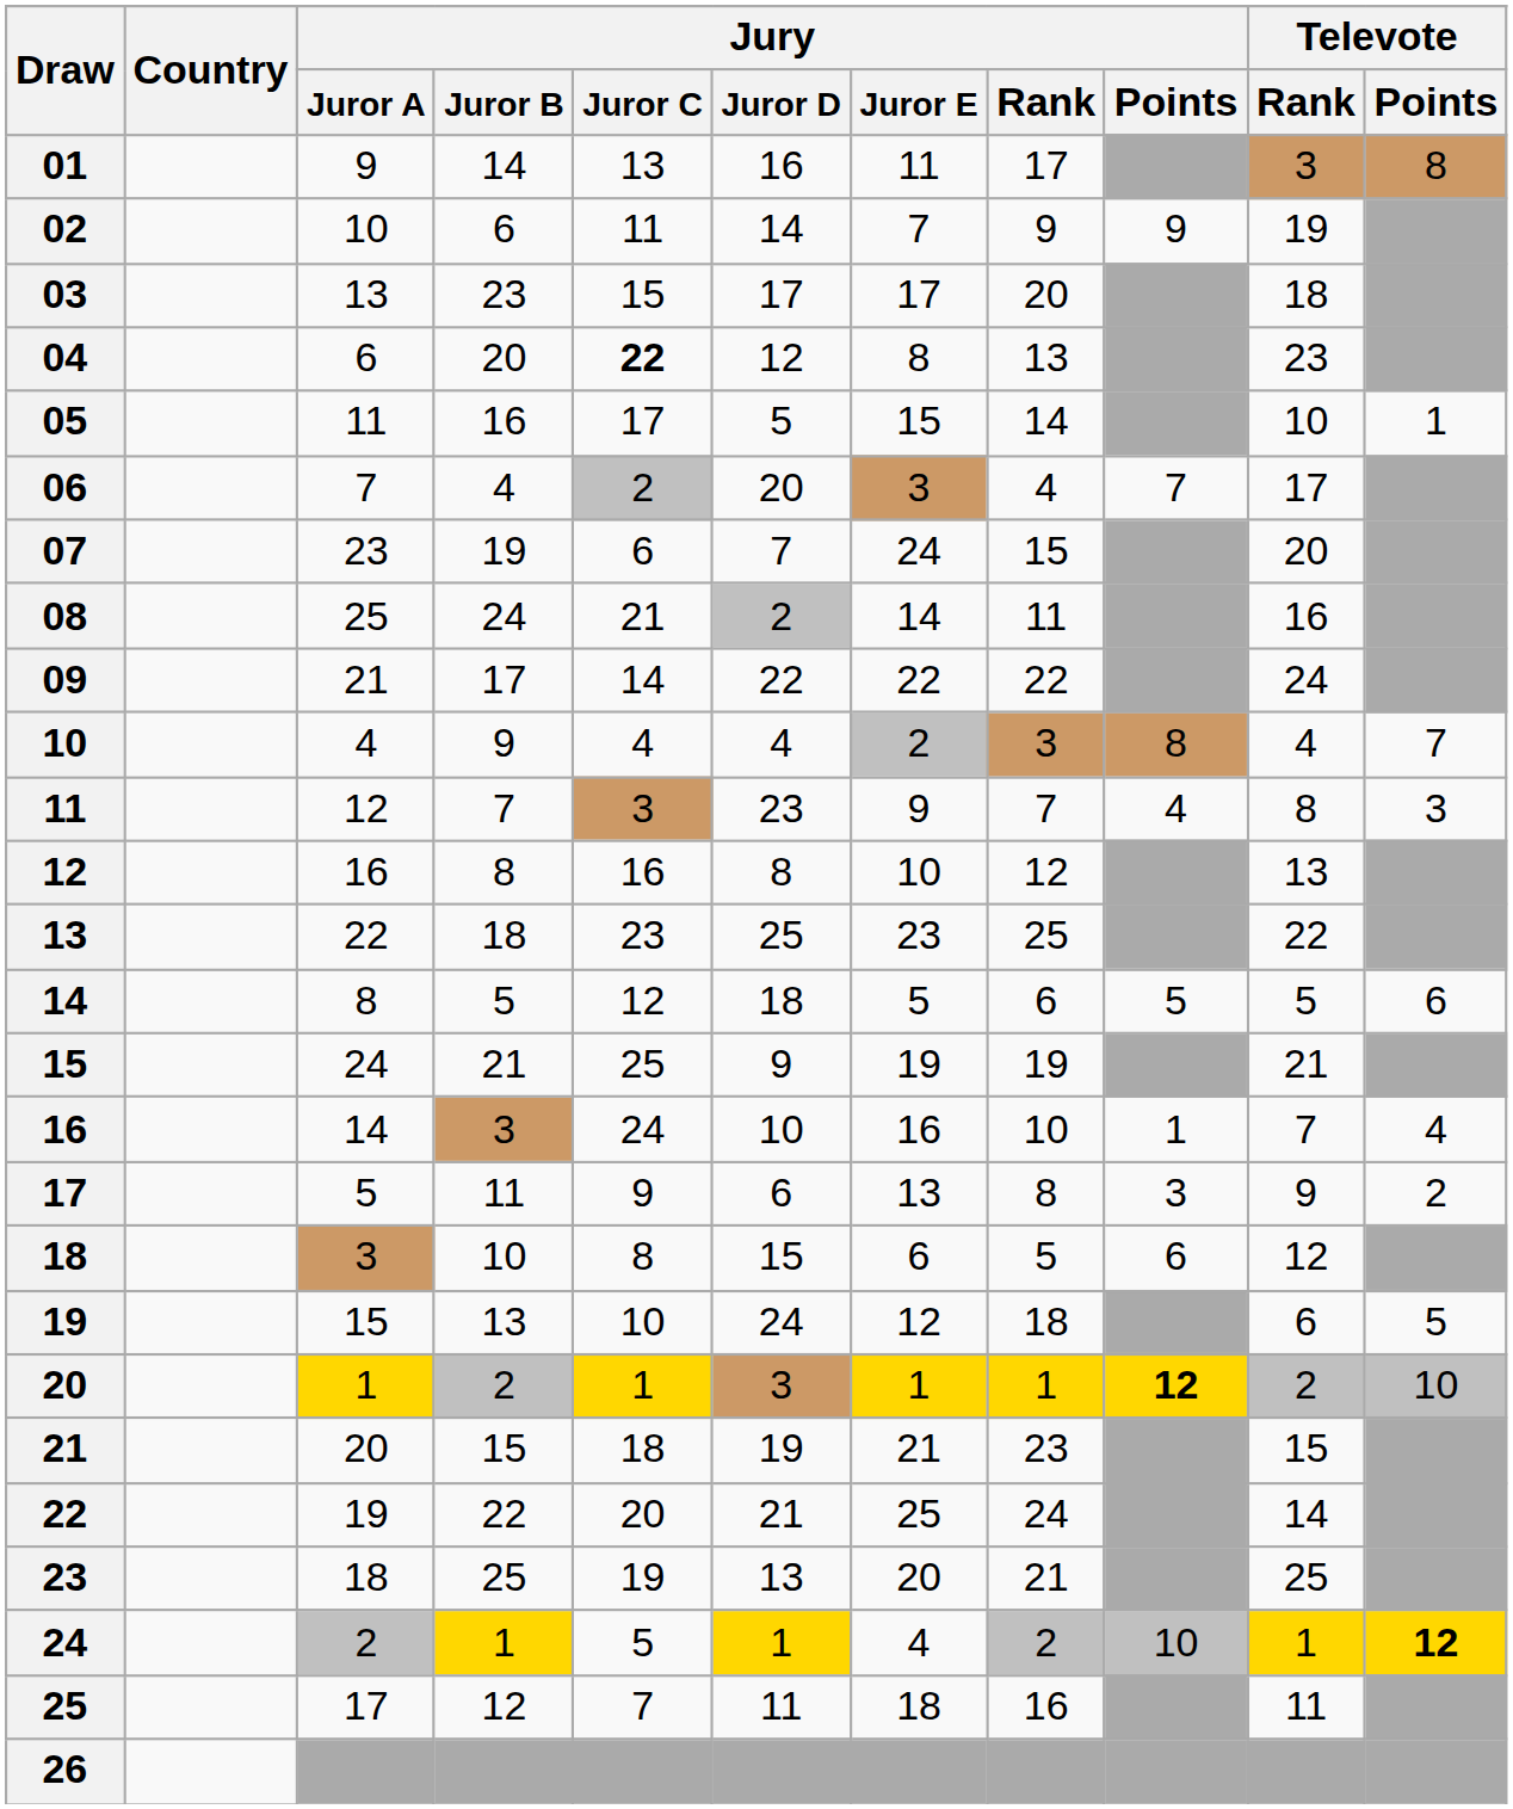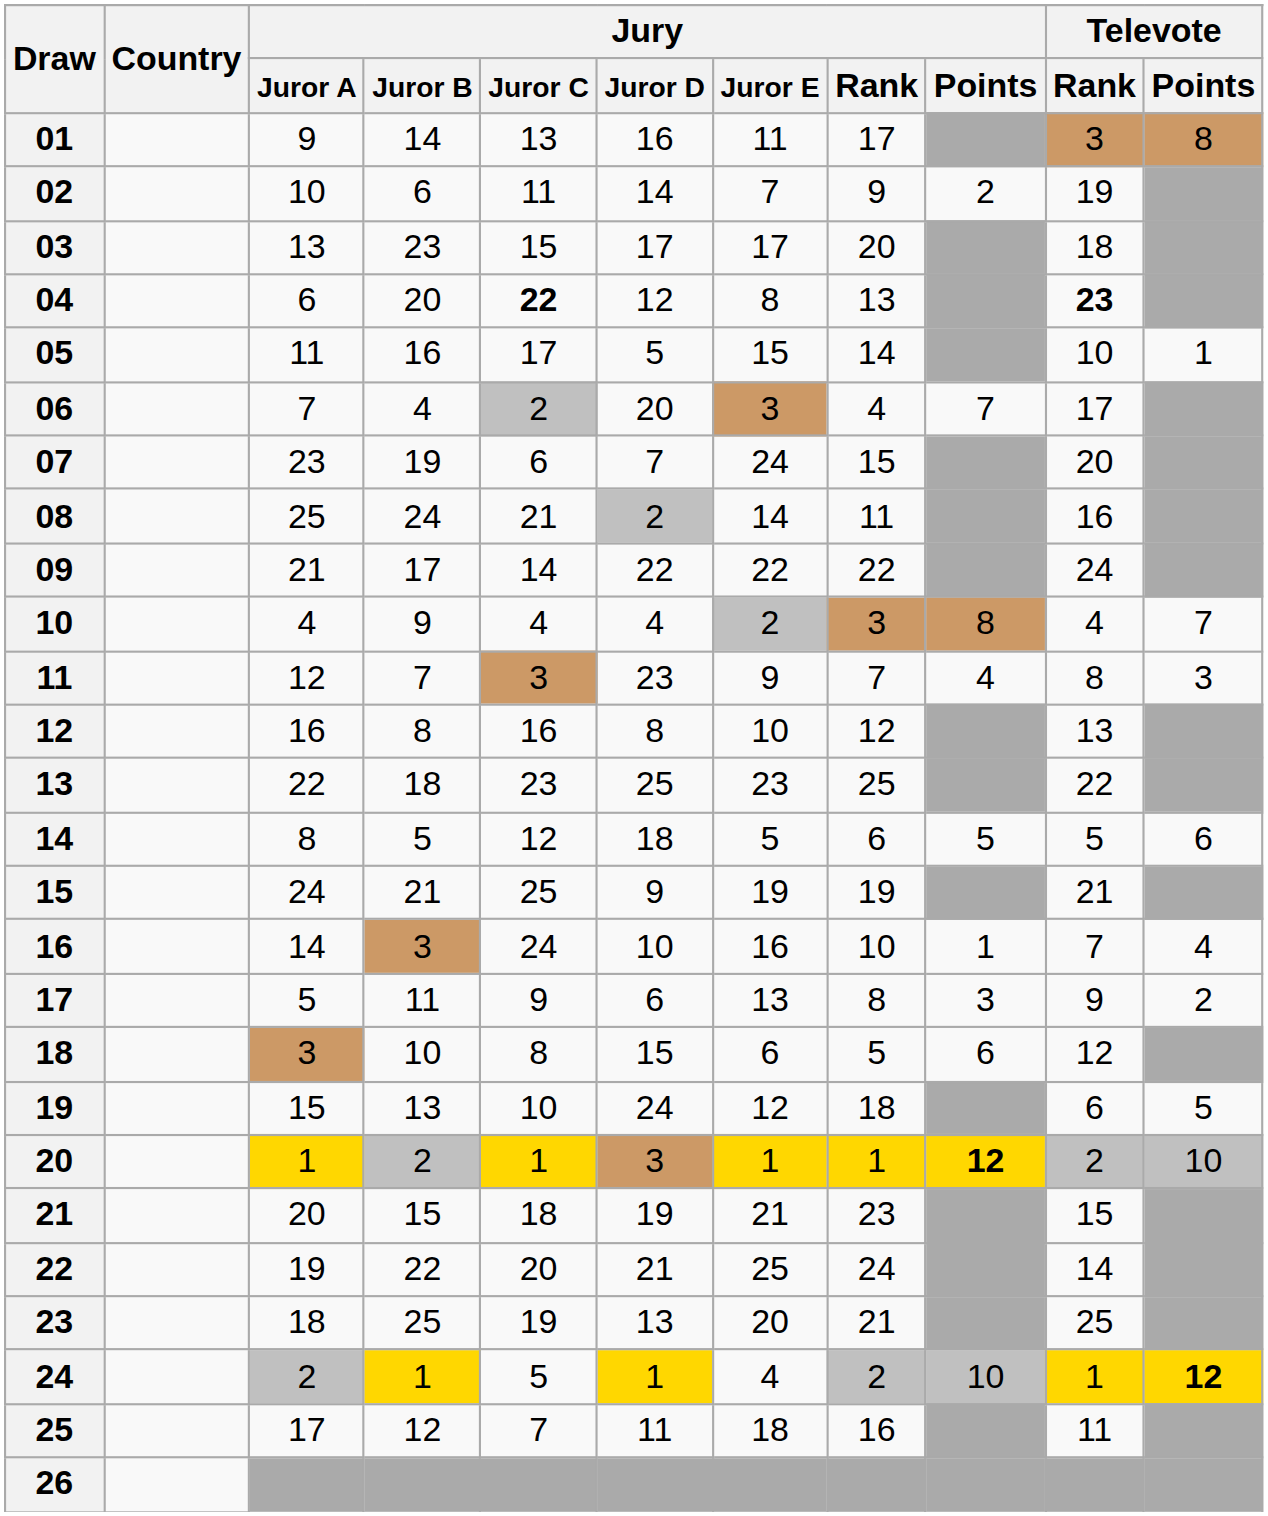02 | Jury / Points: 9 -> 2
04 | Televote / Rank: normal -> bold
